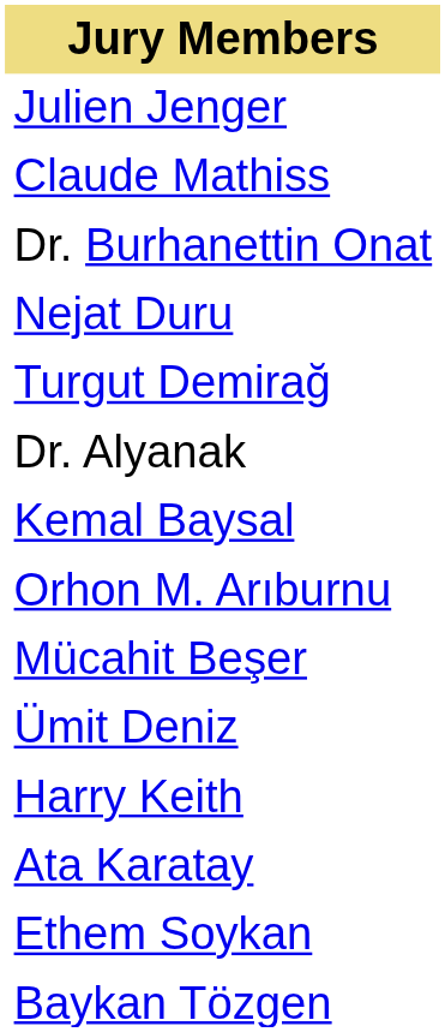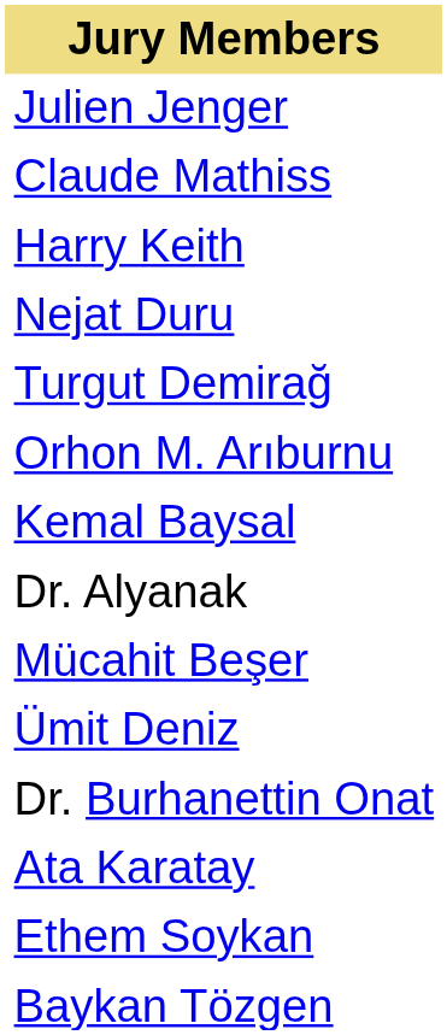row 4 | column 1: Dr. Burhanettin Onat -> Harry Keith
row 7 | column 1: Dr. Alyanak -> Orhon M. Arıburnu
row 9 | column 1: Orhon M. Arıburnu -> Dr. Alyanak
row 12 | column 1: Harry Keith -> Dr. Burhanettin Onat
